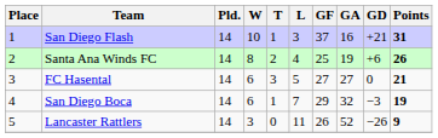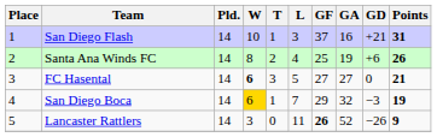FC Hasental | W: normal -> bold
San Diego Boca | W: no background -> gold background
Lancaster Rattlers | GF: normal -> bold
